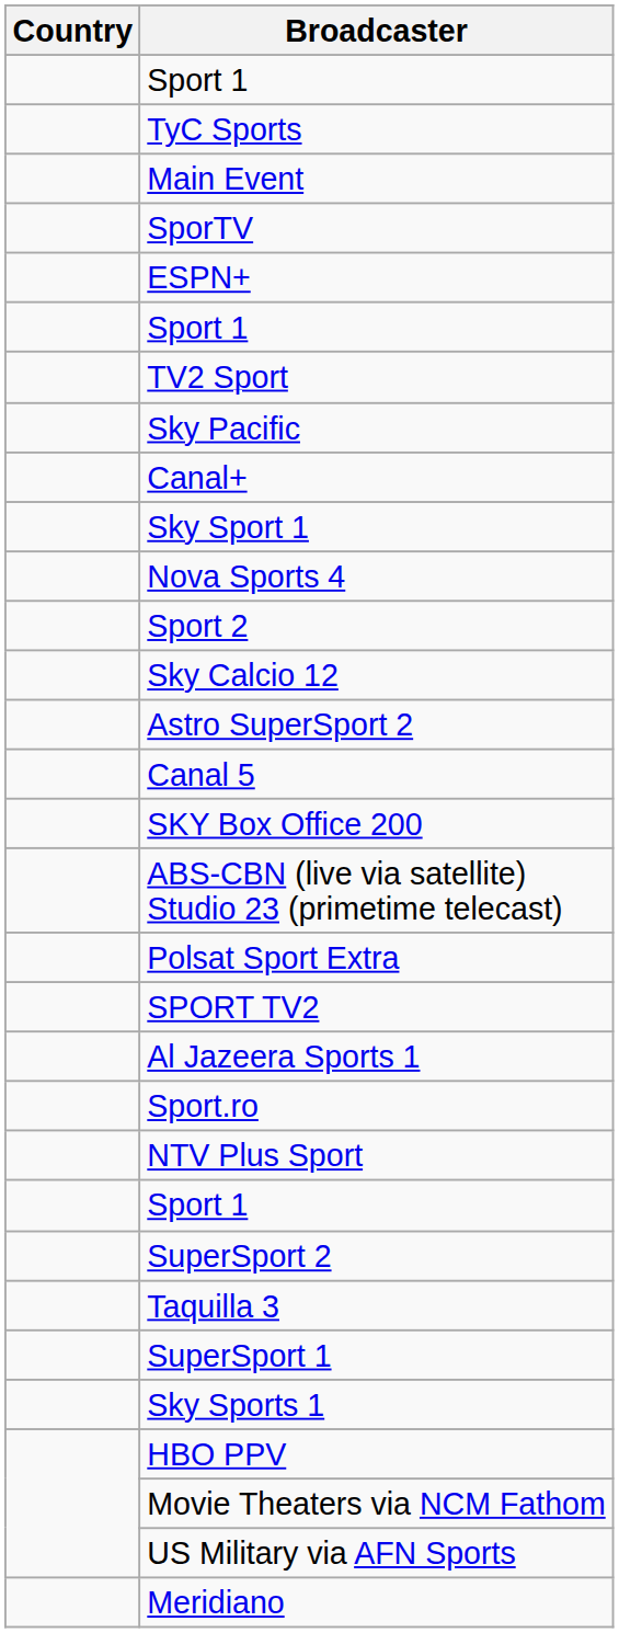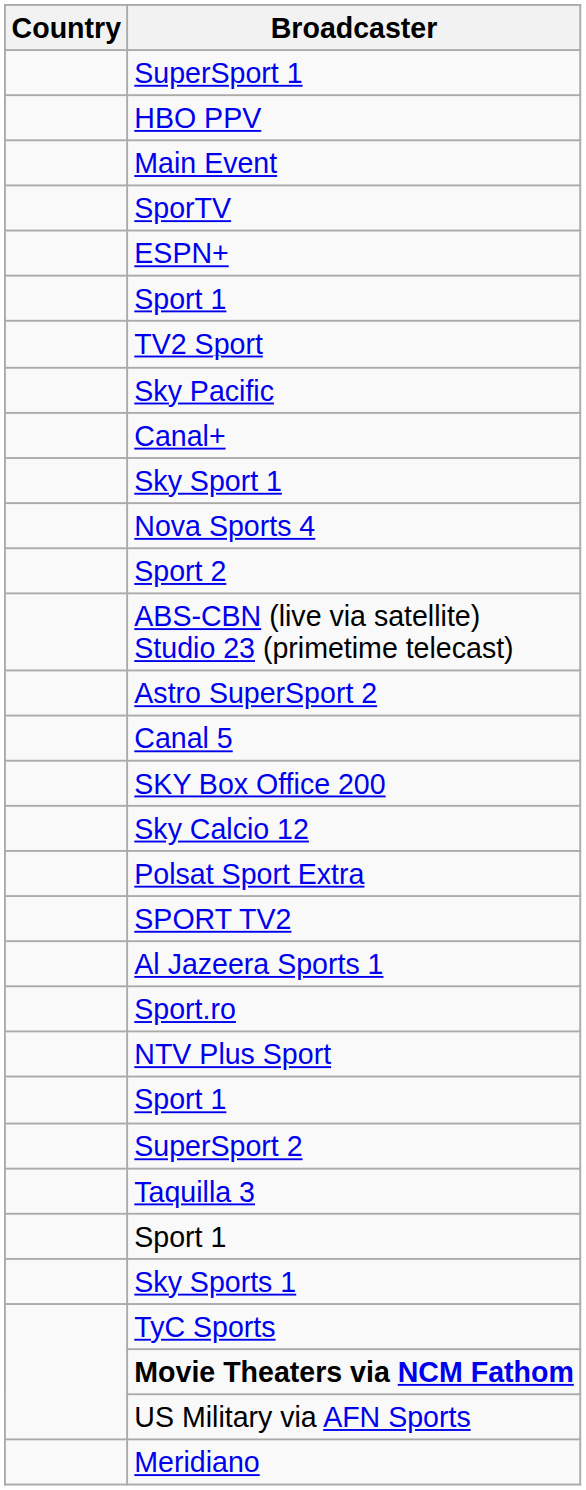row 2 | Broadcaster: Sport 1 -> SuperSport 1
row 3 | Broadcaster: TyC Sports -> HBO PPV
row 14 | Broadcaster: Sky Calcio 12 -> ABS-CBN (live via satellite) Studio 23 (primetime telecast)
row 18 | Broadcaster: ABS-CBN (live via satellite) Studio 23 (primetime telecast) -> Sky Calcio 12
row 27 | Broadcaster: SuperSport 1 -> Sport 1
row 29 | Broadcaster: HBO PPV -> TyC Sports
row 30 | Broadcaster: normal -> bold
